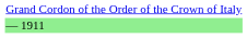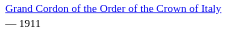row 2 | column 1: lightgreen background -> no background
